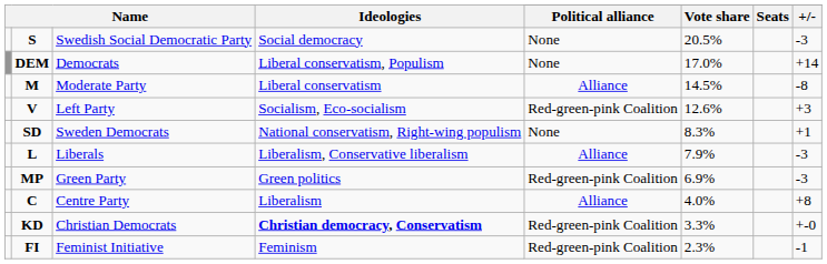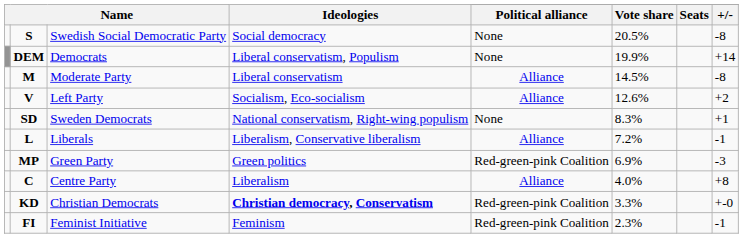S | +/-: -3 -> -8
DEM | Vote share: 17.0% -> 19.9%
V | Political alliance: Red-green-pink Coalition -> Alliance
V | +/-: +3 -> +2
L | Vote share: 7.9% -> 7.2%
L | +/-: -3 -> -1
